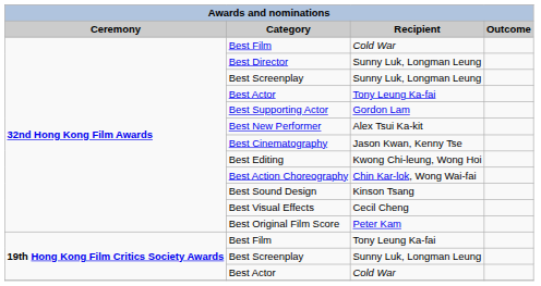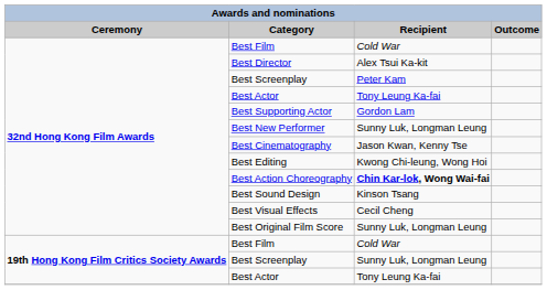Best Director | Recipient: Sunny Luk, Longman Leung -> Alex Tsui Ka-kit
32nd Hong Kong Film Awards / Best Screenplay | Recipient: Sunny Luk, Longman Leung -> Peter Kam
Best New Performer | Recipient: Alex Tsui Ka-kit -> Sunny Luk, Longman Leung
Best Action Choreography | Recipient: normal -> bold
Best Original Film Score | Recipient: Peter Kam -> Sunny Luk, Longman Leung
19th Hong Kong Film Critics Society Awards / Best Film | Recipient: Tony Leung Ka-fai -> Cold War
19th Hong Kong Film Critics Society Awards / Best Actor | Recipient: Cold War -> Tony Leung Ka-fai
